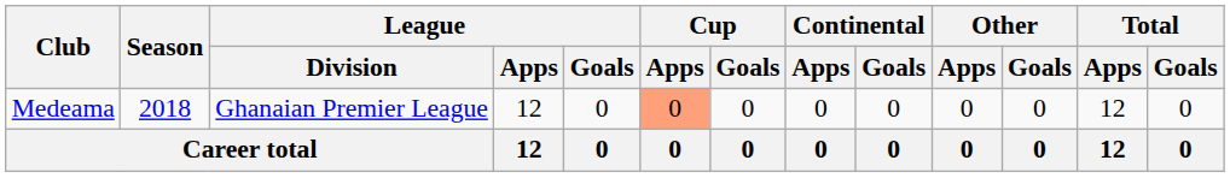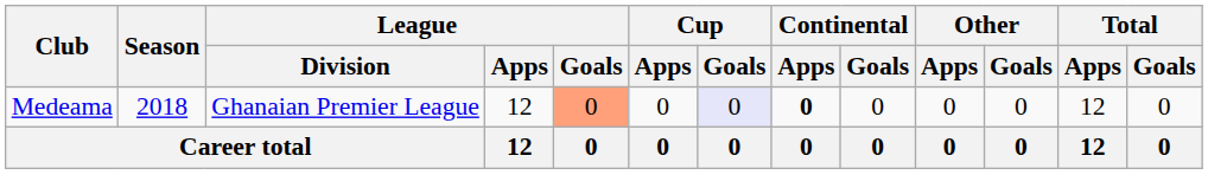Medeama | League / Goals: no background -> lightsalmon background
Medeama | Cup / Apps: lightsalmon background -> no background
Medeama | Cup / Goals: no background -> lavender background
Medeama | Continental / Apps: normal -> bold
